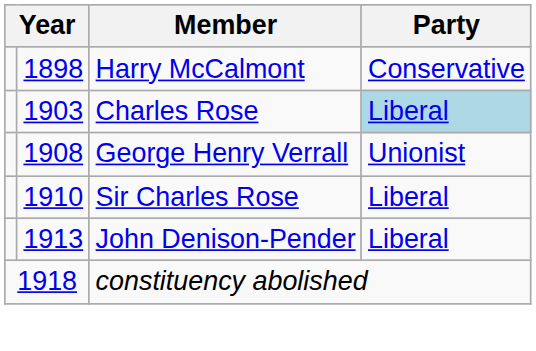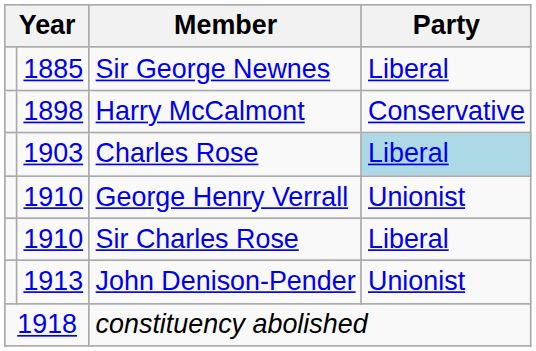+ row: 1885 | Sir George Newnes | Liberal
George Henry Verrall | column 2: 1908 -> 1910
John Denison-Pender | Party: Liberal -> Unionist
